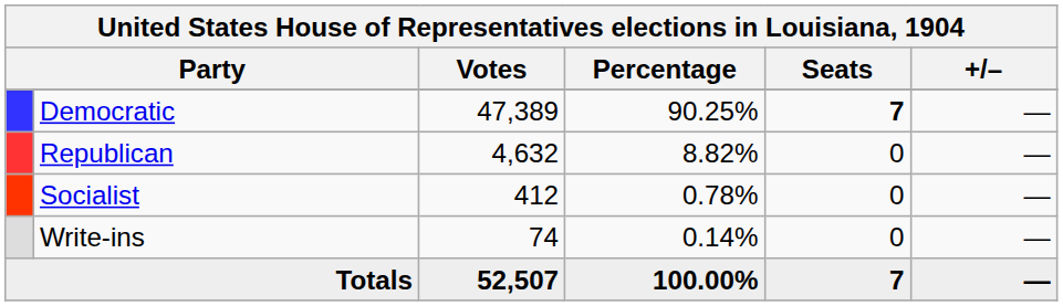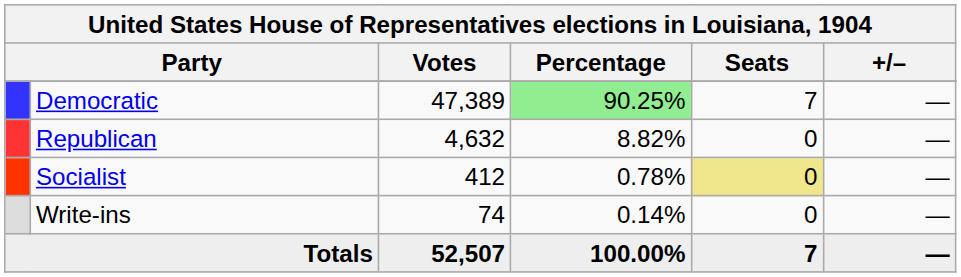Democratic | Percentage: no background -> lightgreen background
Democratic | Seats: bold -> normal
Socialist | Seats: no background -> khaki background
